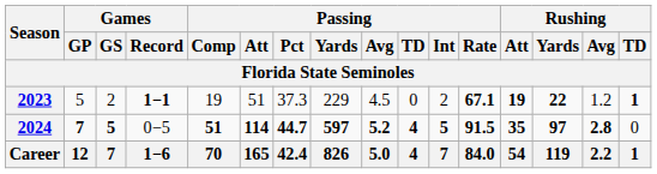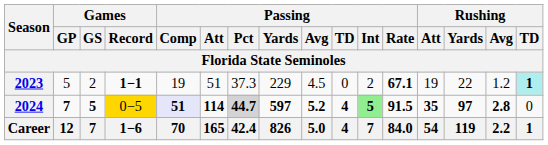2023 | Rushing / Att / Florida State Seminoles: bold -> normal
2023 | Rushing / Yards / Florida State Seminoles: bold -> normal
2023 | Rushing / TD / Florida State Seminoles: no background -> paleturquoise background
2024 | Games / Record / Florida State Seminoles: no background -> gold background
2024 | Passing / Comp / Florida State Seminoles: no background -> lavender background
2024 | Passing / Pct / Florida State Seminoles: no background -> lightgrey background
2024 | Passing / Int / Florida State Seminoles: no background -> lightgreen background
